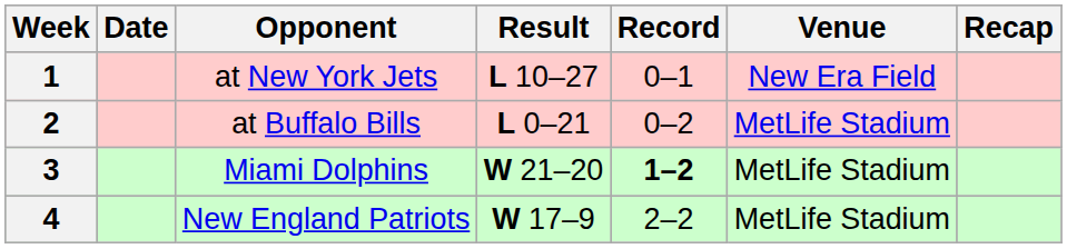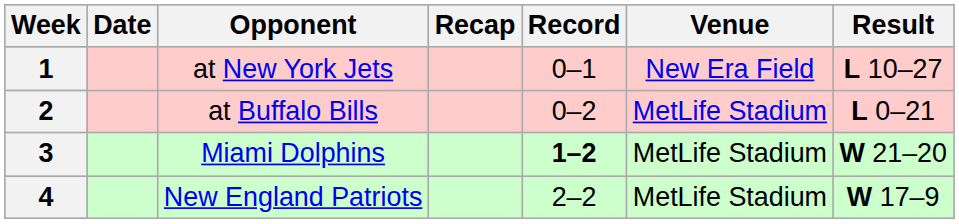columns swapped: Result <-> Recap
